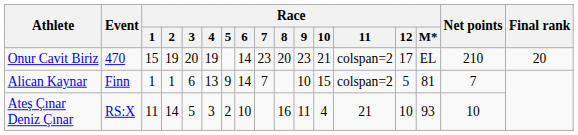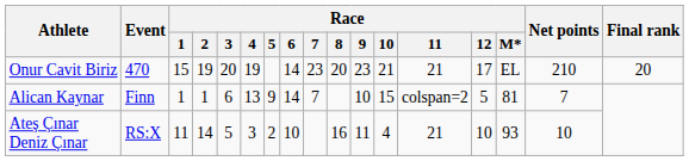Onur Cavit Biriz | Race / 11: colspan=2 -> 21
